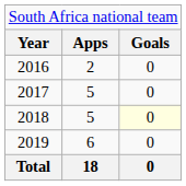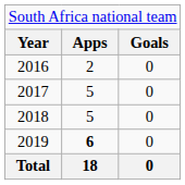2018 | column 3: lightyellow background -> no background
2019 | column 2: normal -> bold
